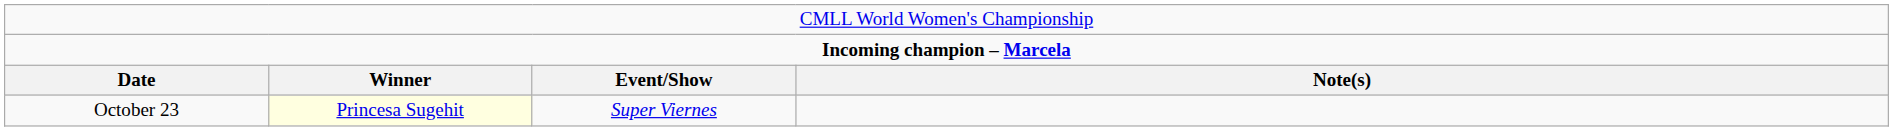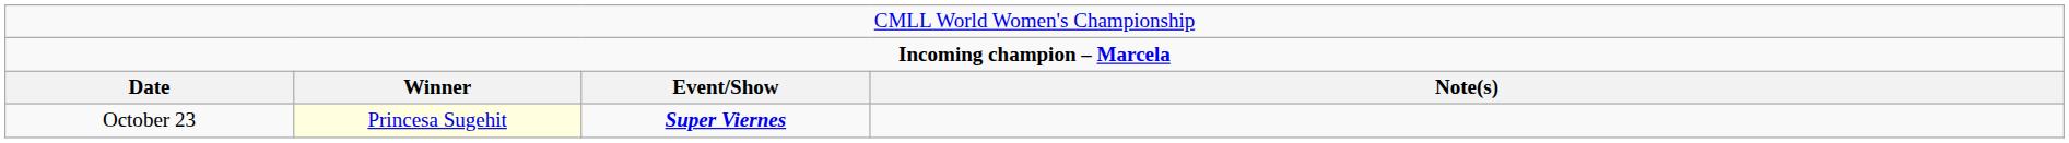October 23 | column 3: normal -> bold
